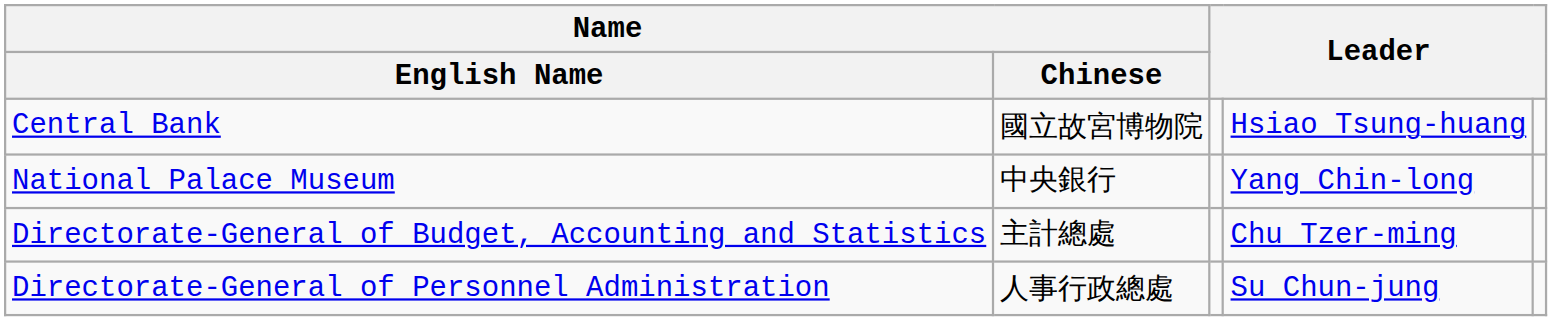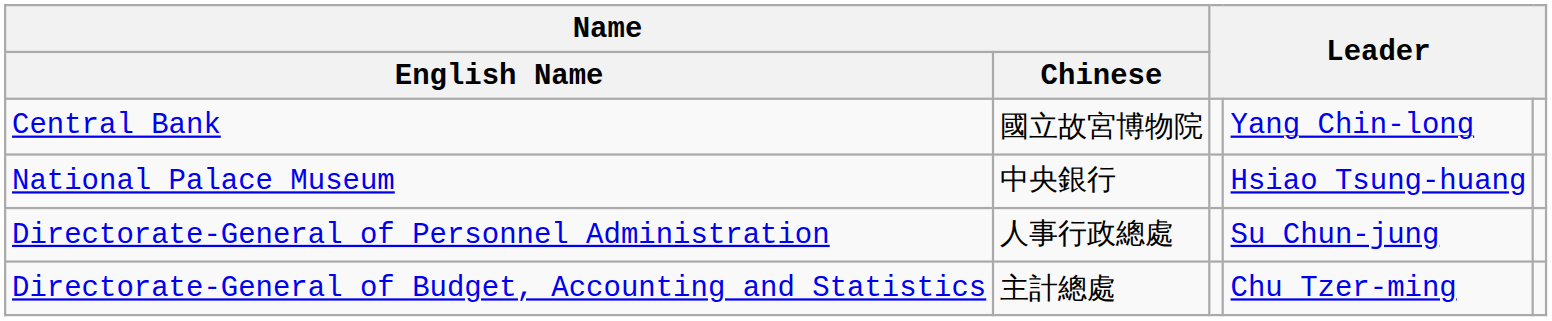Central Bank | column 4: Hsiao Tsung-huang -> Yang Chin-long
National Palace Museum | column 4: Yang Chin-long -> Hsiao Tsung-huang
rows swapped: Directorate-General of Budget, Accounting and Statistics <-> Directorate-General of Personnel Administration
